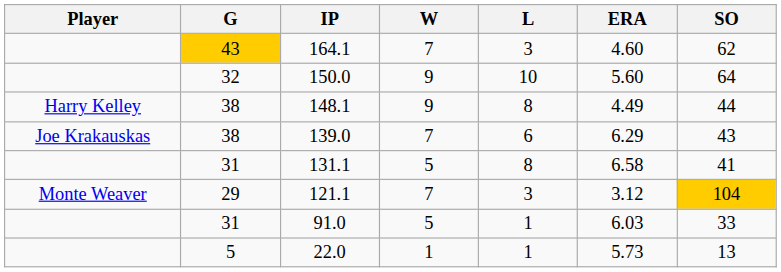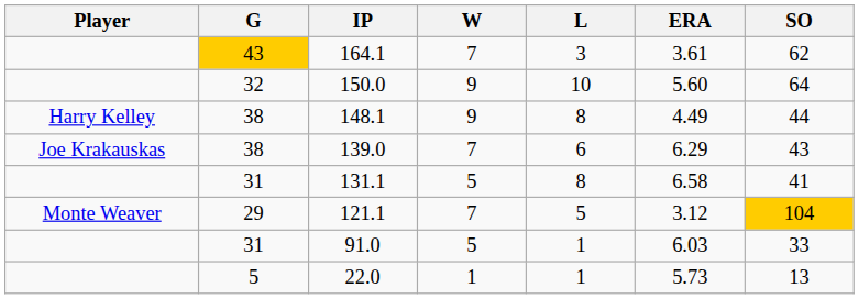164.1 | ERA: 4.60 -> 3.61
121.1 | L: 3 -> 5
